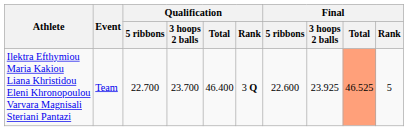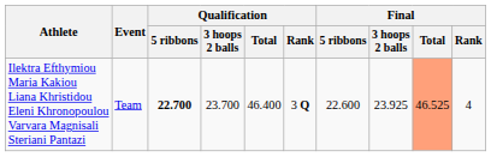row 3 | Qualification / 5 ribbons: normal -> bold
row 3 | Final / Rank: 5 -> 4
